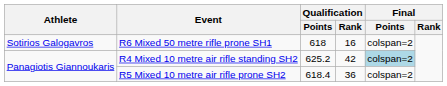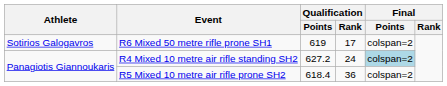R6 Mixed 50 metre rifle prone SH1 | Qualification / Points: 618 -> 619
R6 Mixed 50 metre rifle prone SH1 | Qualification / Rank: 16 -> 17
R4 Mixed 10 metre air rifle standing SH2 | Qualification / Points: 625.2 -> 627.2
R4 Mixed 10 metre air rifle standing SH2 | Qualification / Rank: 42 -> 24
